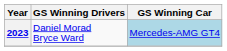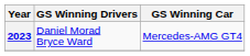2023 | GS Winning Car: lightblue background -> no background
